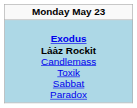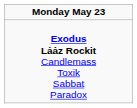Exodus Lȧȧz Rockit Candlemass Toxik Sabbat Paradox | column 1: lightblue background -> no background
